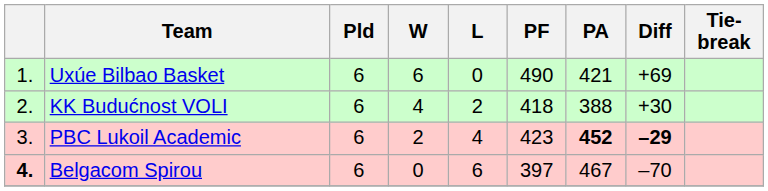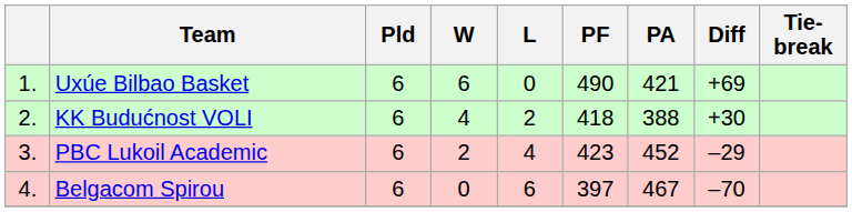PBC Lukoil Academic | PA: bold -> normal
PBC Lukoil Academic | Diff: bold -> normal
Belgacom Spirou | column 1: bold -> normal
